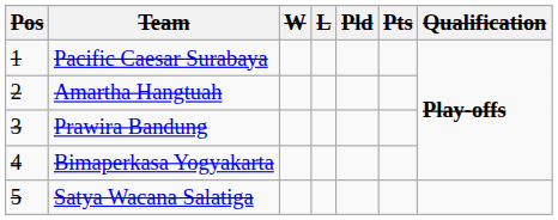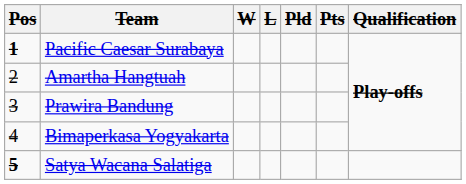Pacific Caesar Surabaya | Pos: normal -> bold
Satya Wacana Salatiga | Pos: normal -> bold
